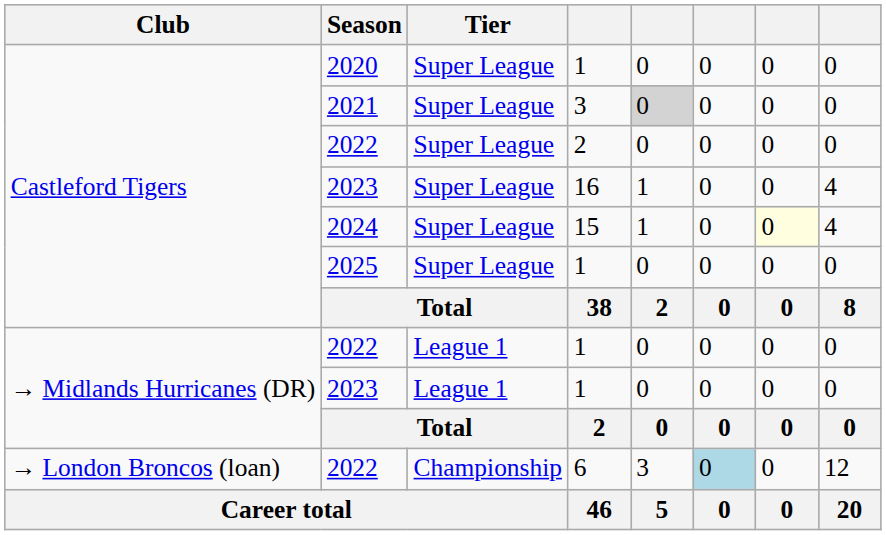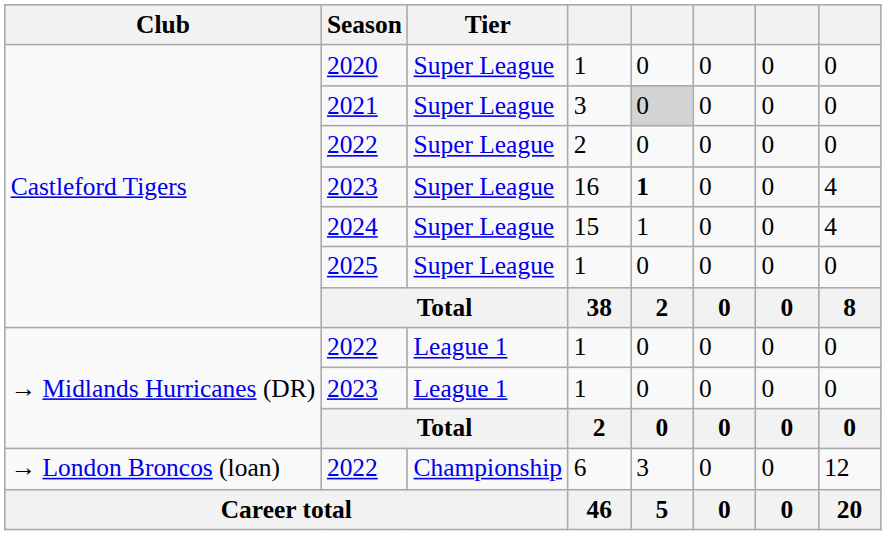2023 / 16 | column 5: normal -> bold
2024 | column 7: lightyellow background -> no background
2022 / 6 | column 6: lightblue background -> no background
